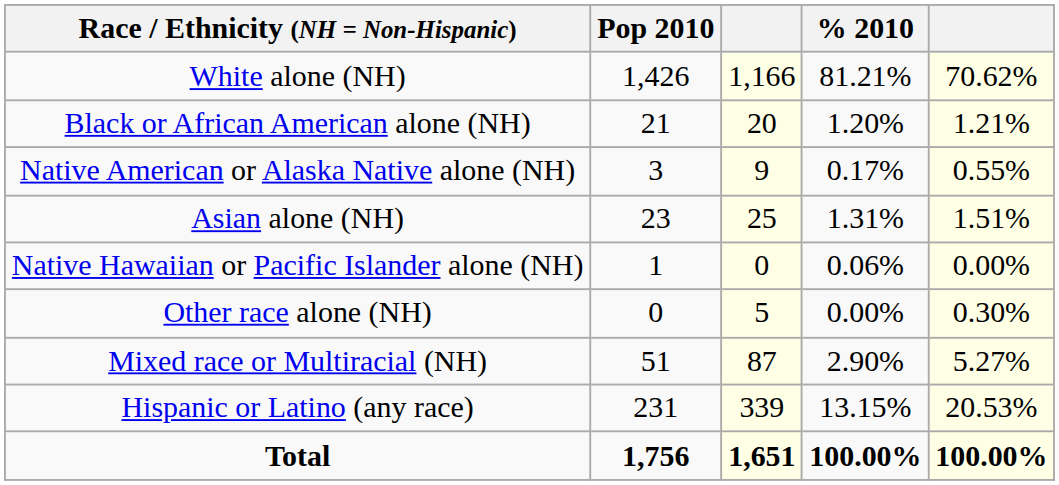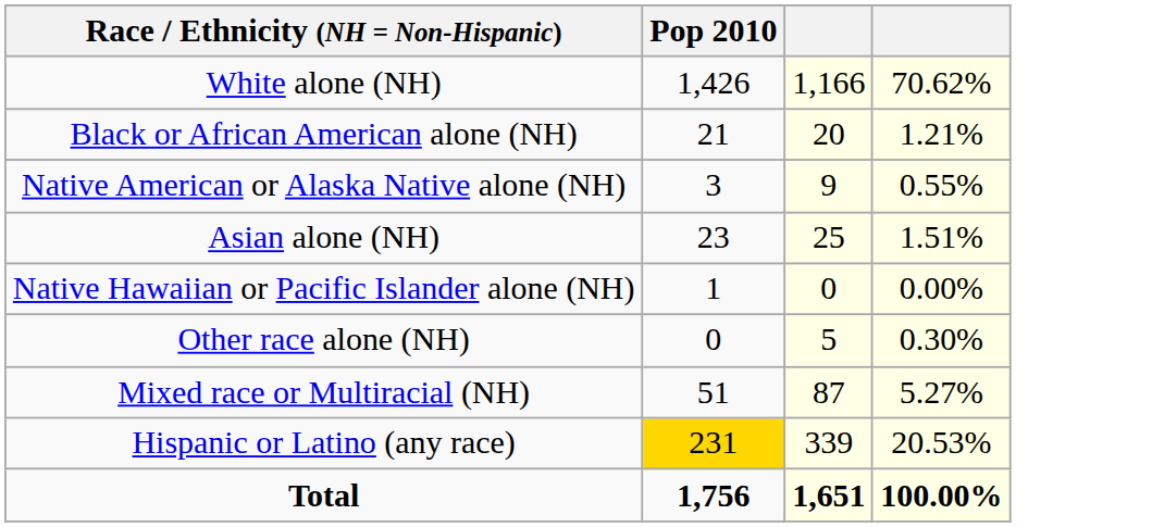- column: % 2010 | 81.21% | 1.20% | 0.17% | 1.31% | 0.06% | 0.00% | 2.90% | 13.15% | 100.00%
Hispanic or Latino (any race) | Pop 2010: no background -> gold background
